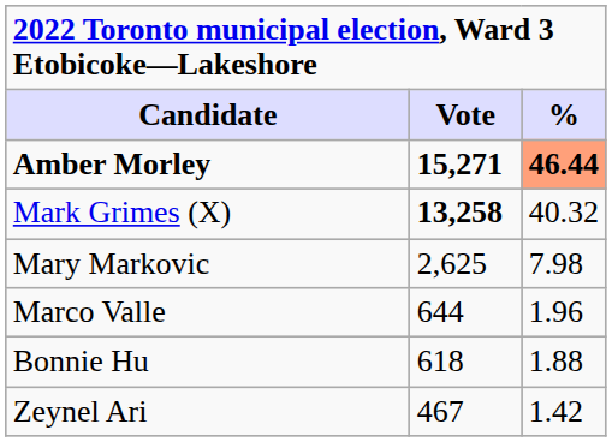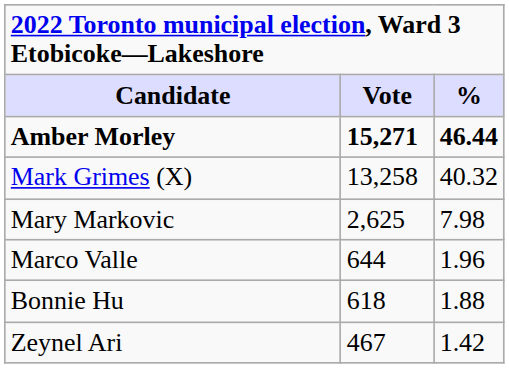Amber Morley | %: lightsalmon background -> no background
Mark Grimes (X) | Vote: bold -> normal
